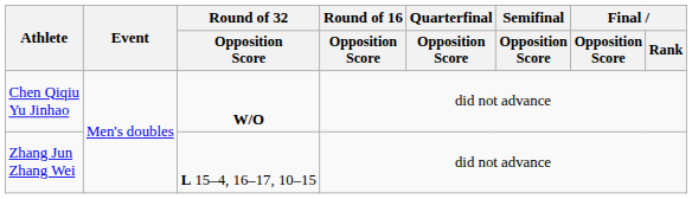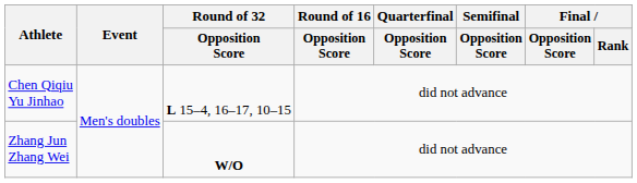Chen Qiqiu Yu Jinhao | Round of 32 / Opposition Score: W/O -> L 15–4, 16–17, 10–15
Zhang Jun Zhang Wei | Round of 32 / Opposition Score: L 15–4, 16–17, 10–15 -> W/O
